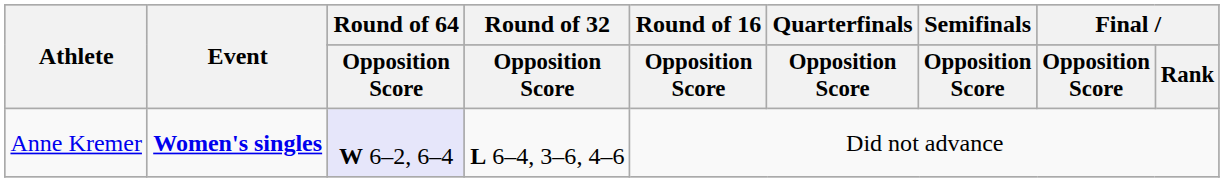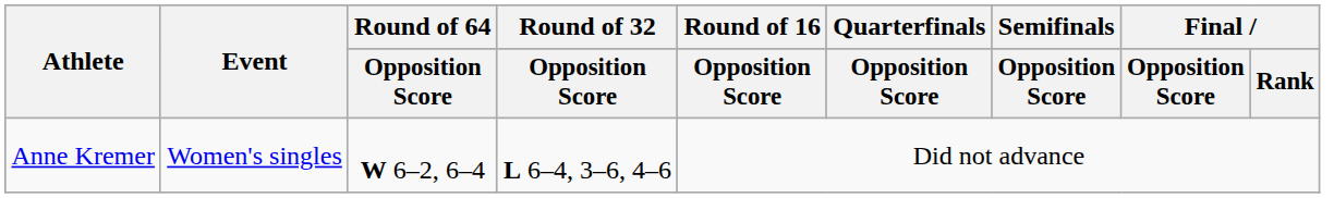Anne Kremer | Event: bold -> normal
Anne Kremer | Round of 64 / Opposition Score: lavender background -> no background
